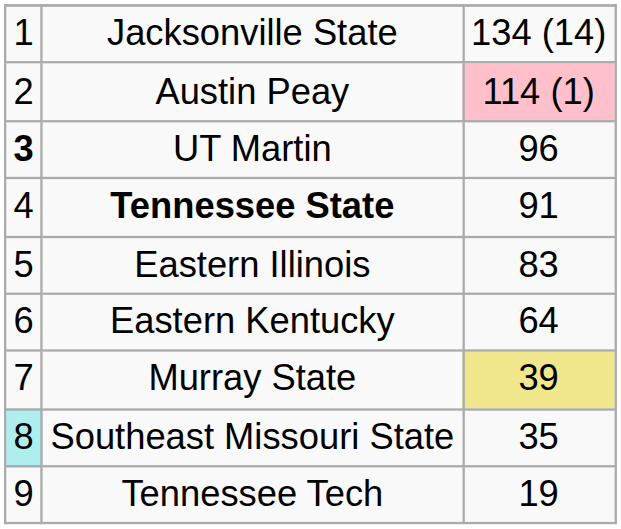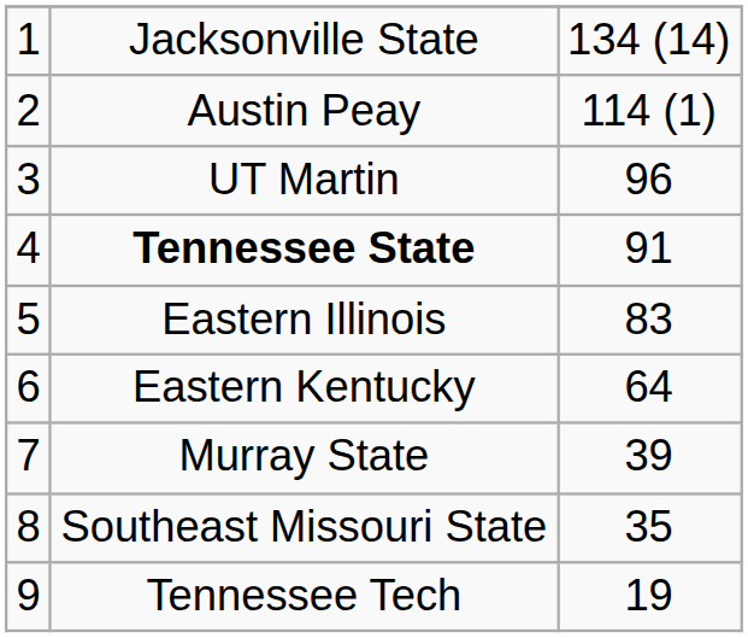Austin Peay | column 3: pink background -> no background
UT Martin | column 1: bold -> normal
Murray State | column 3: khaki background -> no background
Southeast Missouri State | column 1: paleturquoise background -> no background
